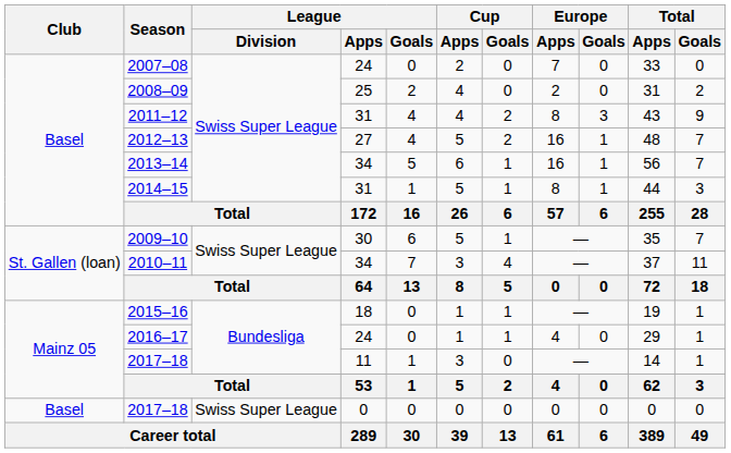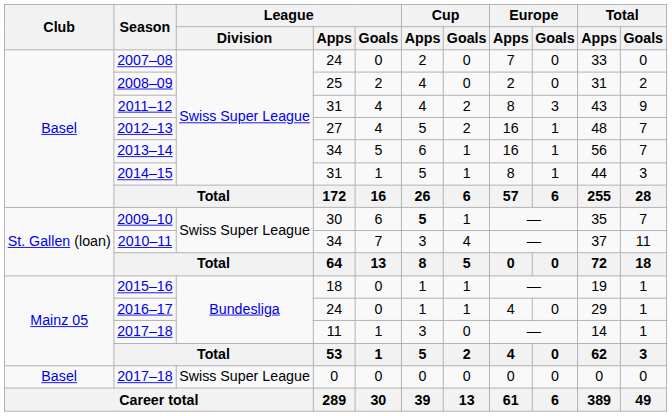2009–10 | Cup / Apps: normal -> bold
